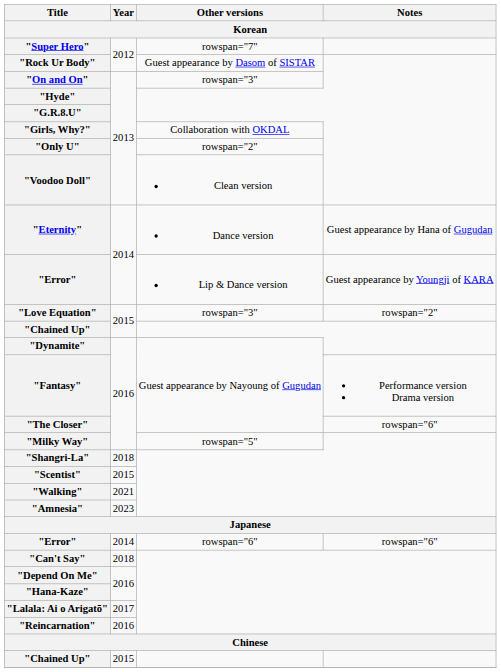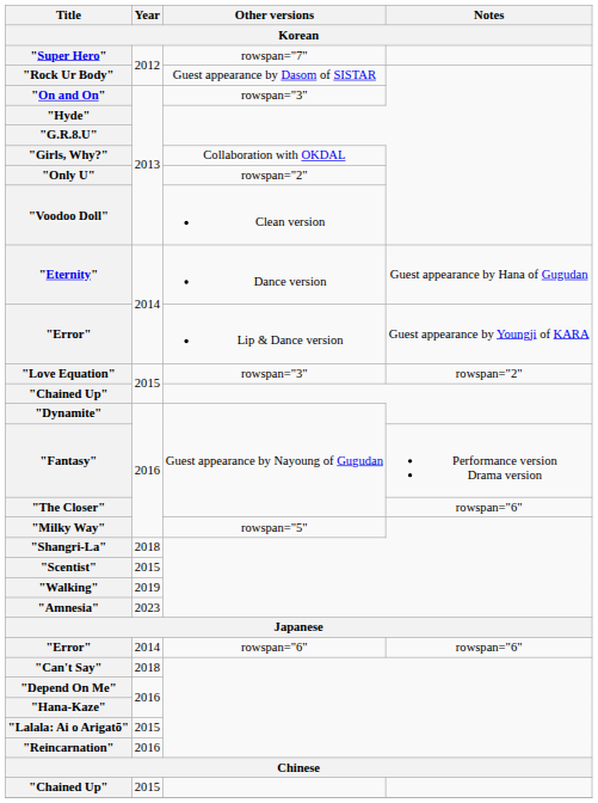"Walking" | Year / Korean: 2021 -> 2019
"Lalala: Ai o Arigatō" | Year / Korean: 2017 -> 2015
